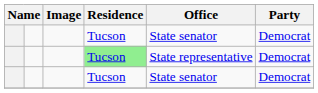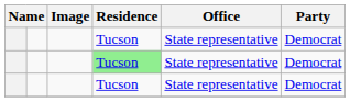row 2 | Office: State senator -> State representative
row 4 | Office: State senator -> State representative
